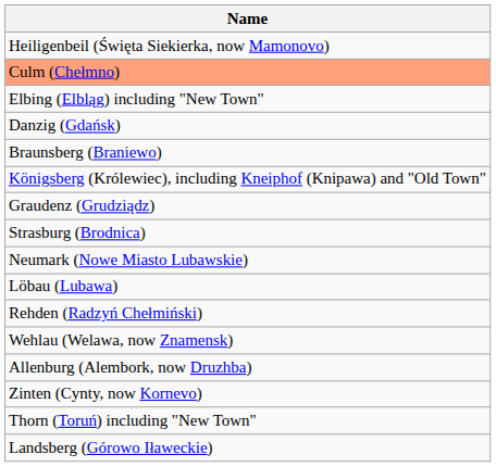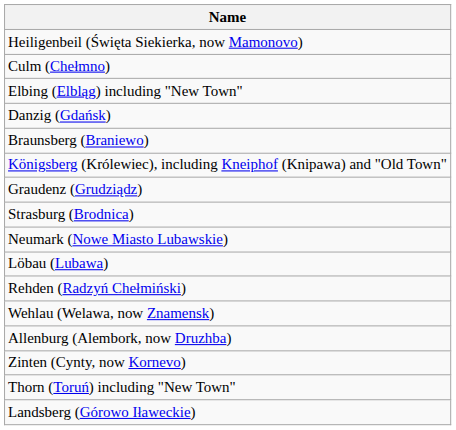row 3 | column 1: lightsalmon background -> no background
